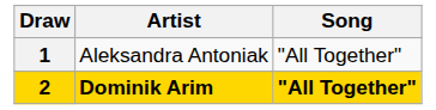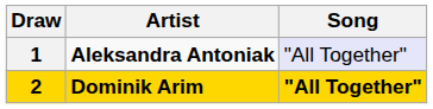row 2 | Artist: normal -> bold
row 2 | Song: no background -> lavender background
